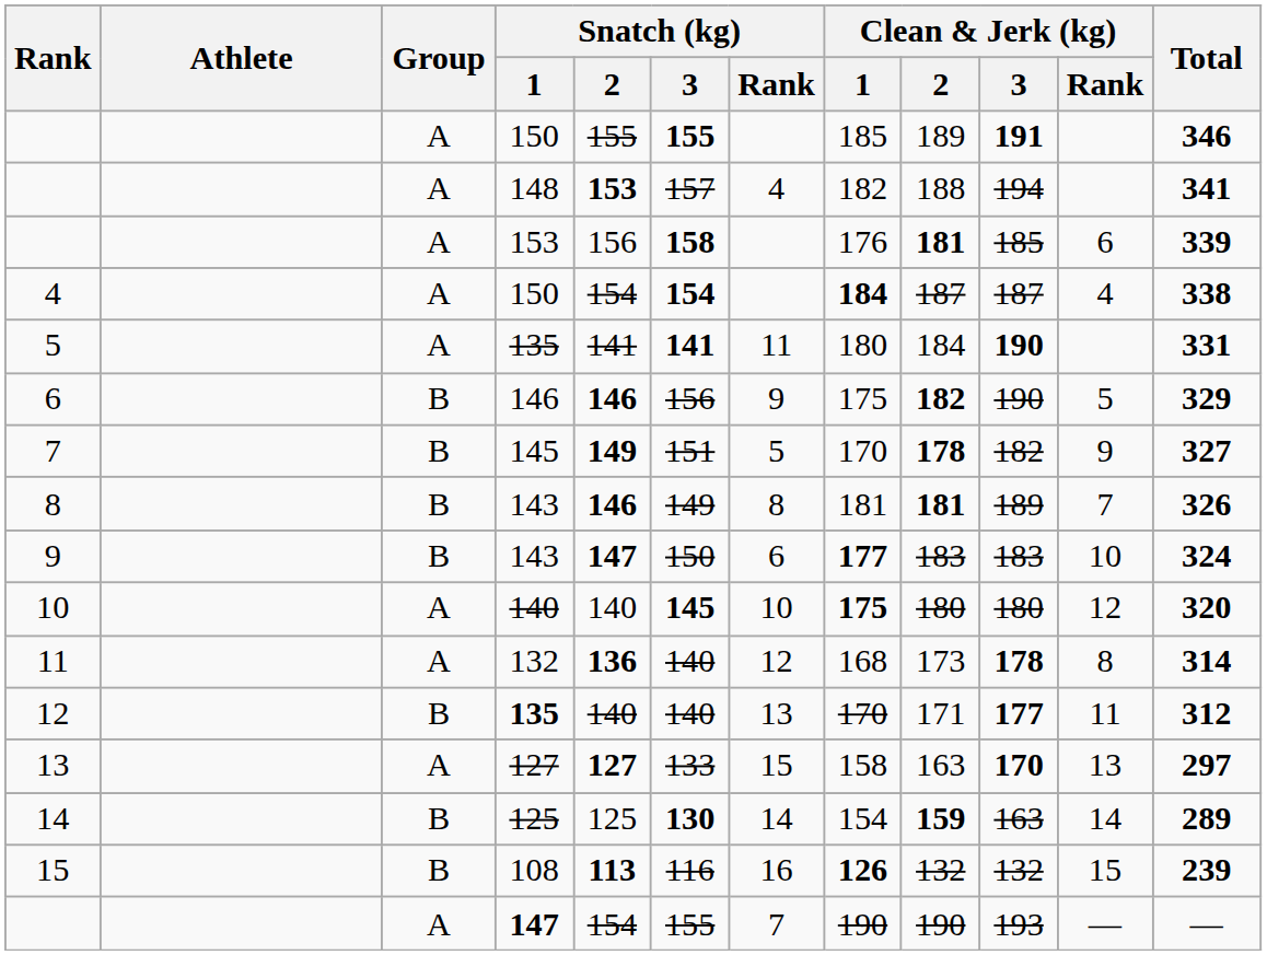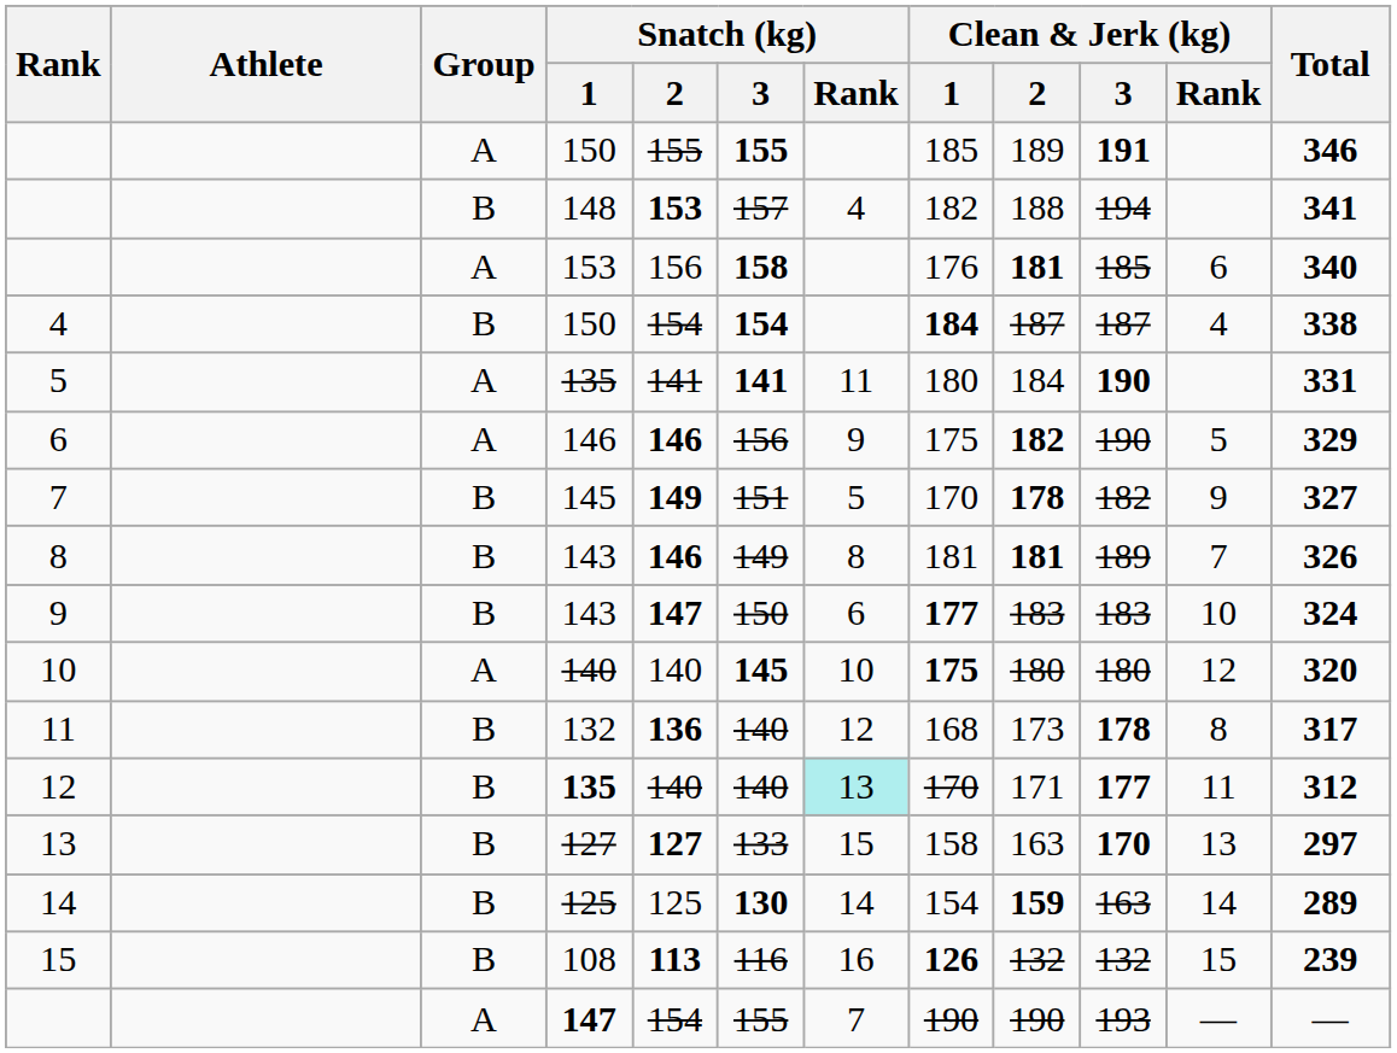row 4 | Group: A -> B
row 5 | Total: 339 -> 340
row 6 | Group: A -> B
row 8 | Group: B -> A
row 13 | Group: A -> B
row 13 | Total: 314 -> 317
row 14 | Snatch (kg) / Rank: no background -> paleturquoise background
row 15 | Group: A -> B
